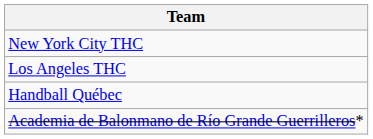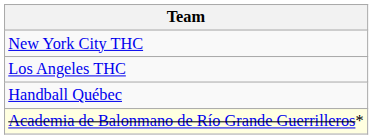row 5 | column 1: no background -> lightyellow background
